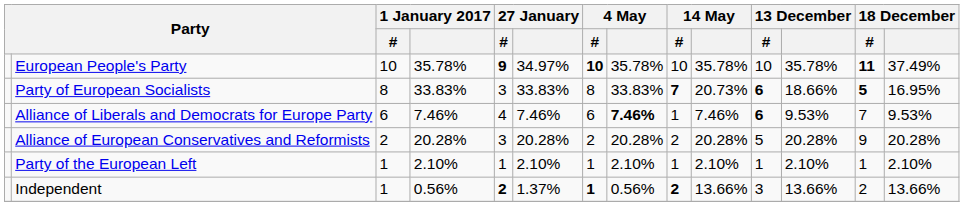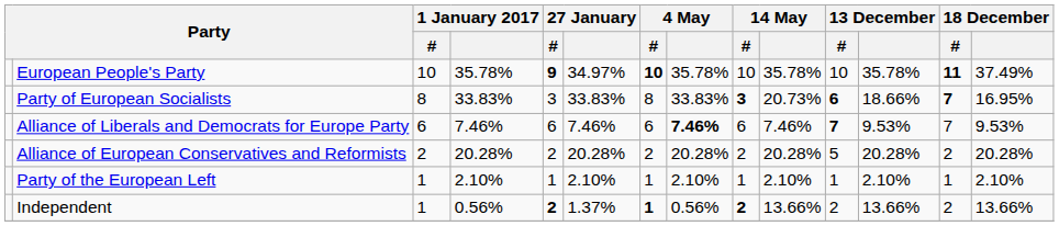Party of European Socialists | 14 May / #: 7 -> 3
Party of European Socialists | 18 December / #: 5 -> 7
Alliance of Liberals and Democrats for Europe Party | 27 January / #: 4 -> 6
Alliance of Liberals and Democrats for Europe Party | 14 May / #: 1 -> 6
Alliance of Liberals and Democrats for Europe Party | 13 December / #: 6 -> 7
Alliance of European Conservatives and Reformists | 27 January / #: 3 -> 2
Alliance of European Conservatives and Reformists | 18 December / #: 9 -> 2
Independent | 13 December / #: 3 -> 2
